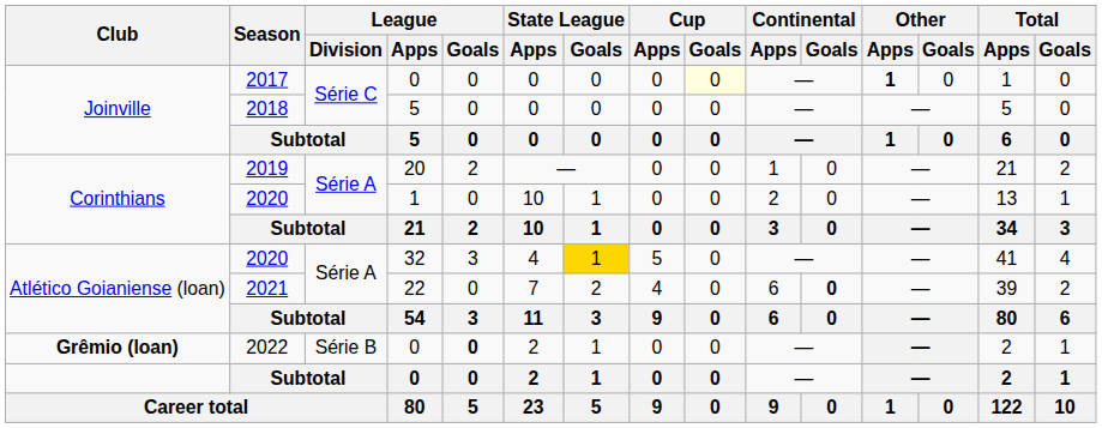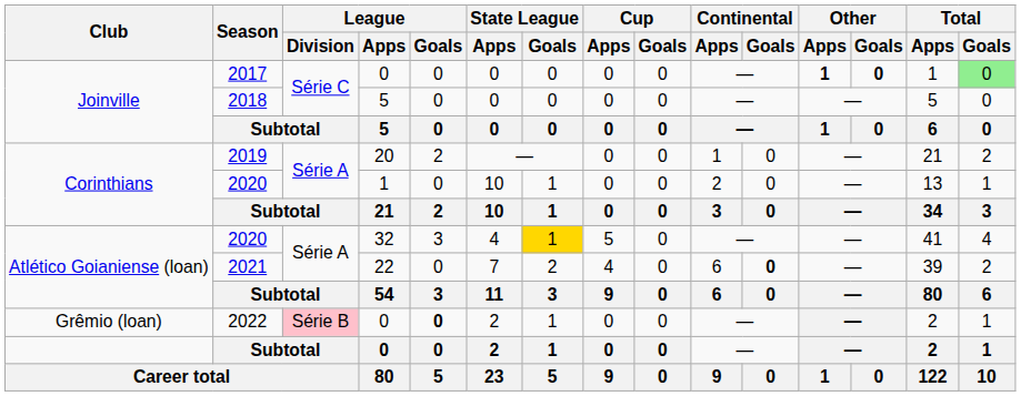2017 | Cup / Goals: lightyellow background -> no background
2017 | Other / Goals: normal -> bold
2017 | Total / Goals: no background -> lightgreen background
2022 | Club: bold -> normal
2022 | League / Division: no background -> pink background
